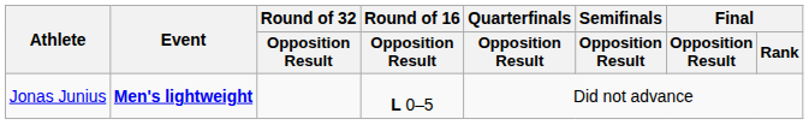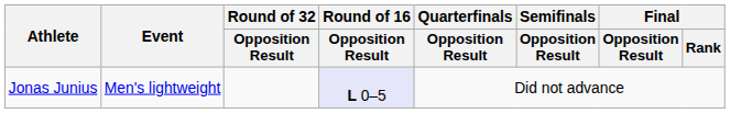Jonas Junius | Event: bold -> normal
Jonas Junius | Round of 16 / Opposition Result: no background -> lavender background
